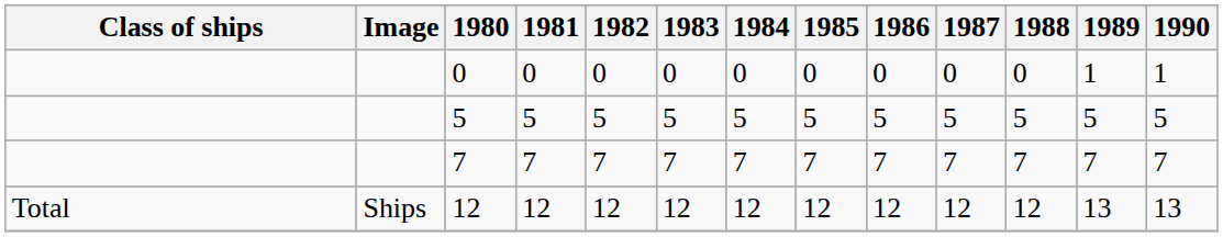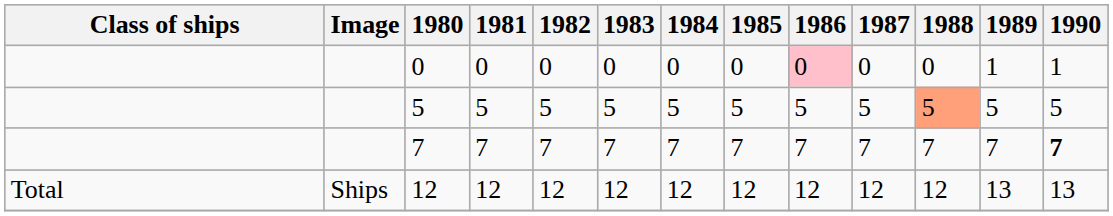row 2 | 1986: no background -> pink background
row 3 | 1988: no background -> lightsalmon background
row 4 | 1990: normal -> bold
